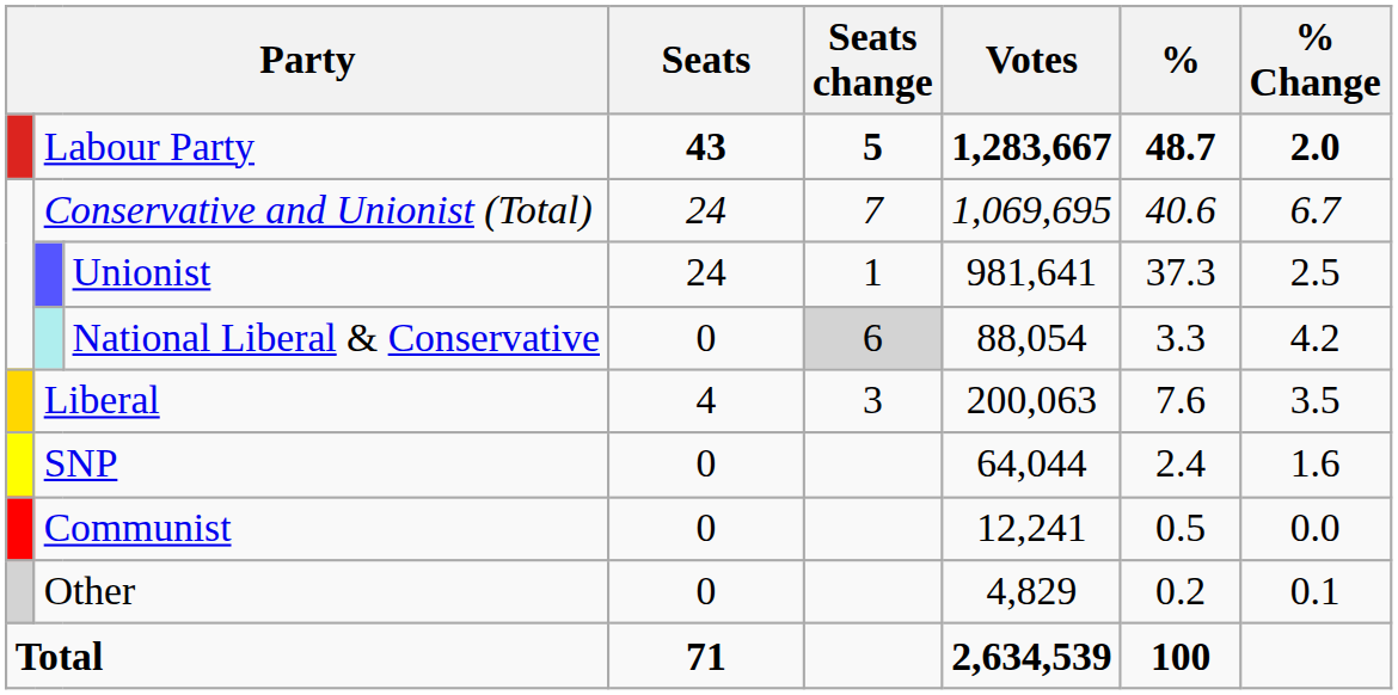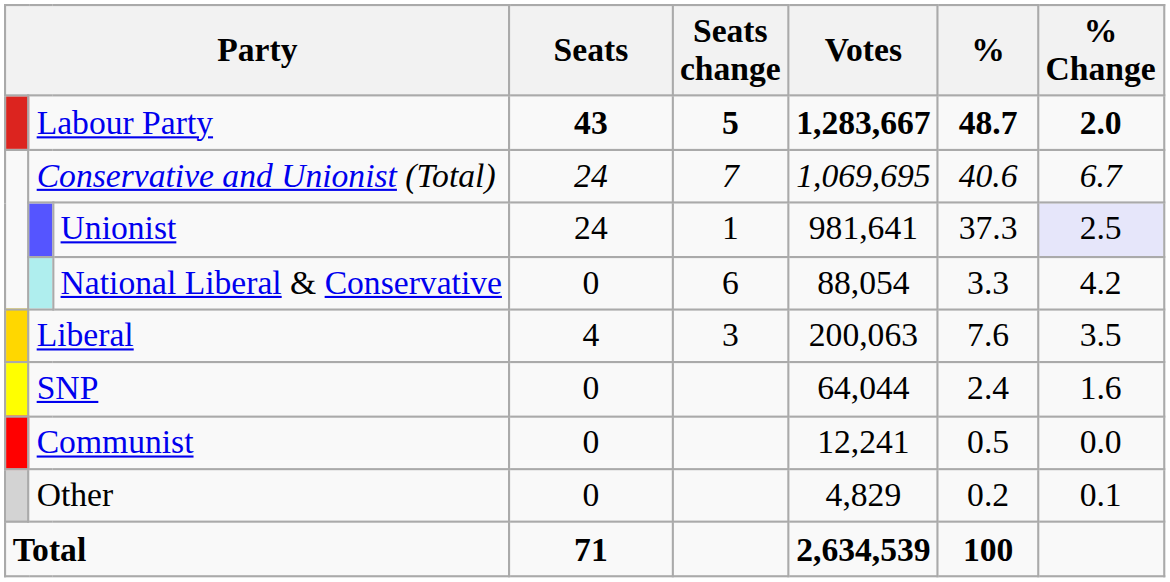Unionist | % Change: no background -> lavender background
National Liberal & Conservative | Seats change: lightgrey background -> no background
